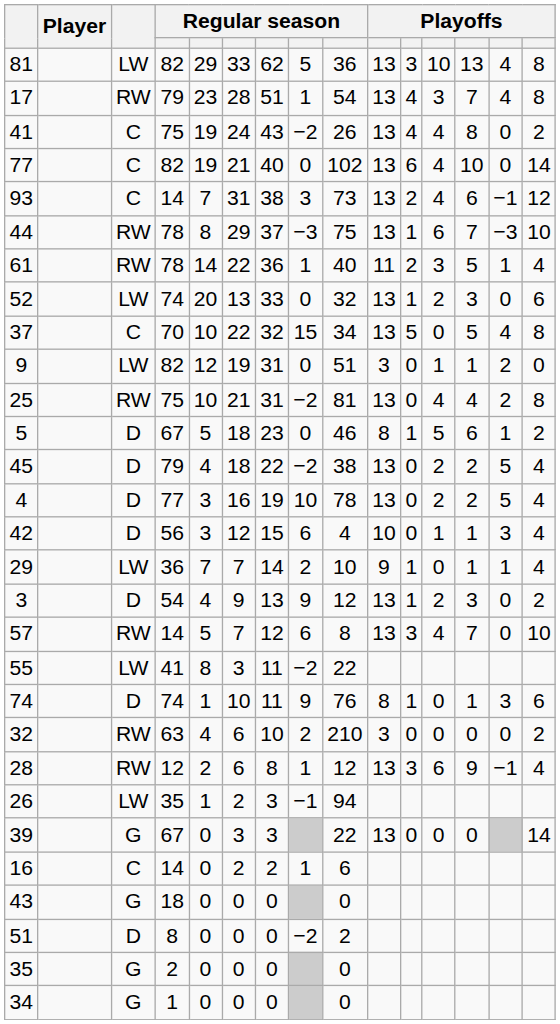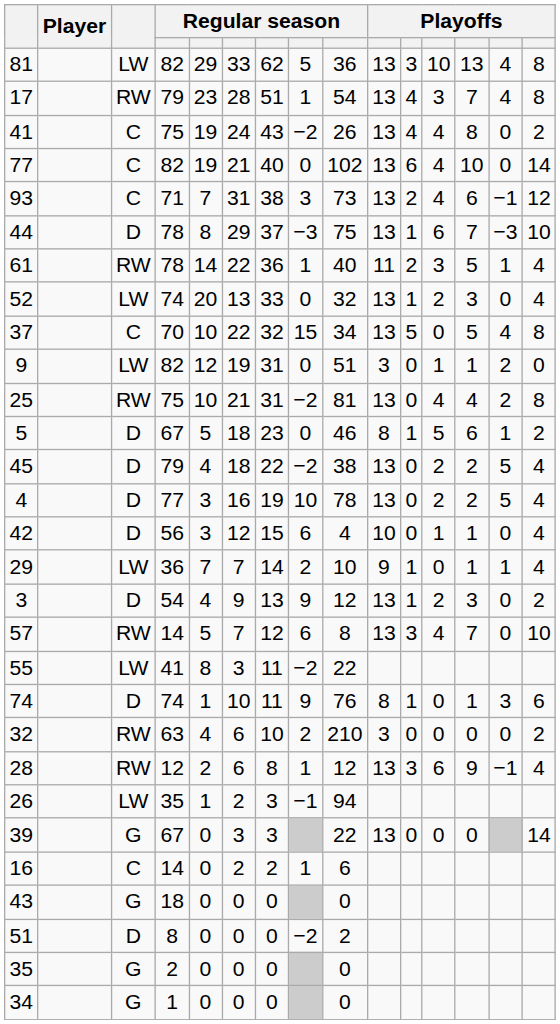93 | column 4: 14 -> 71
44 | column 3: RW -> D
52 | column 15: 6 -> 4
42 | column 14: 3 -> 0
